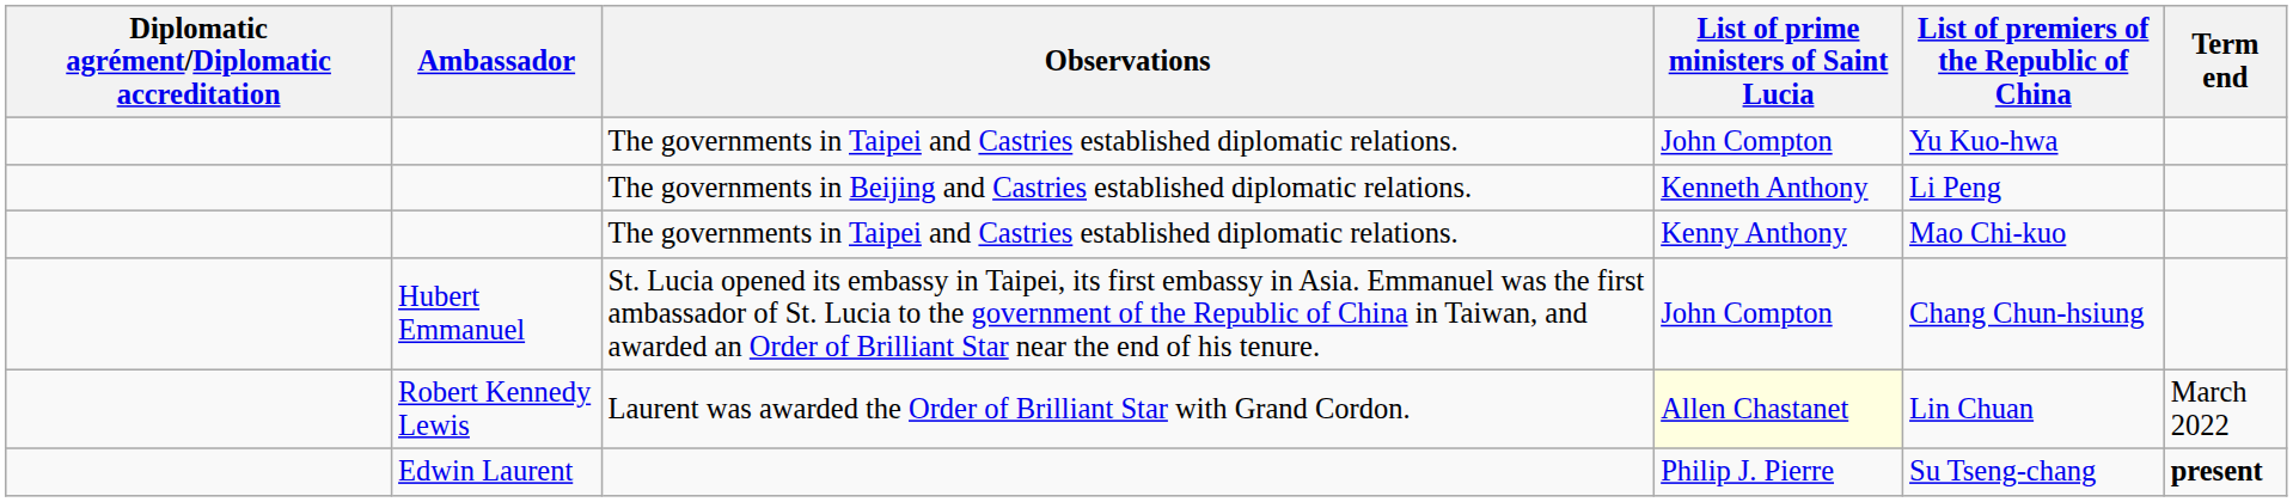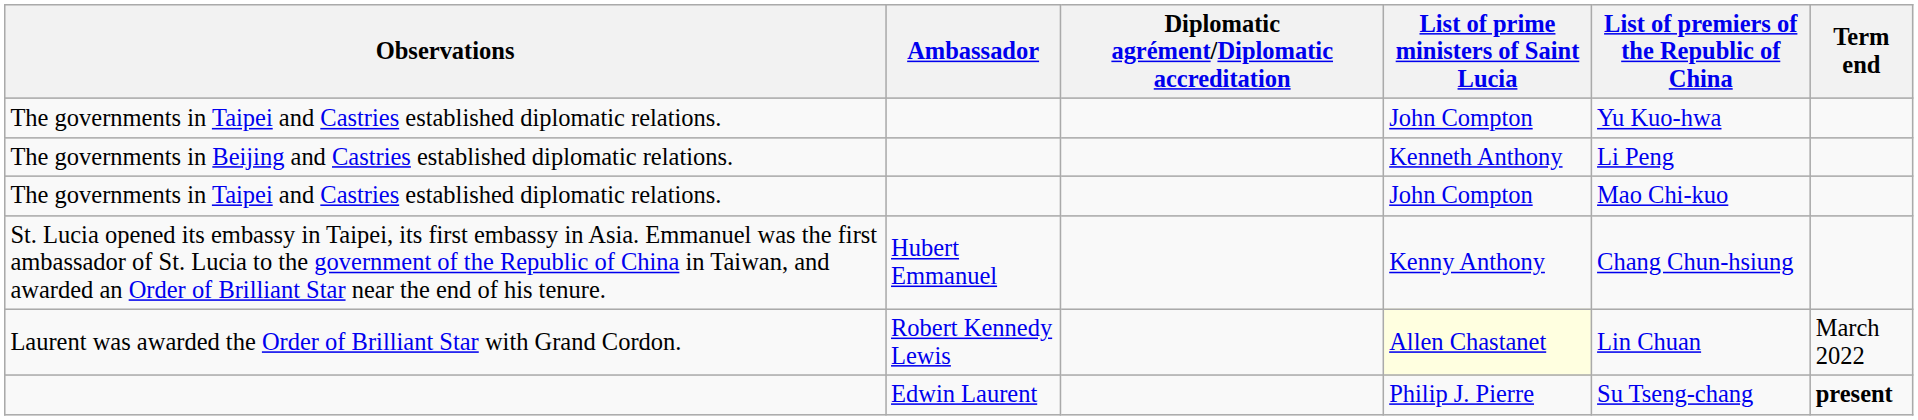columns swapped: Diplomatic agrément/Diplomatic accreditation <-> Observations
row 4 | List of prime ministers of Saint Lucia: Kenny Anthony -> John Compton
row 5 | List of prime ministers of Saint Lucia: John Compton -> Kenny Anthony
